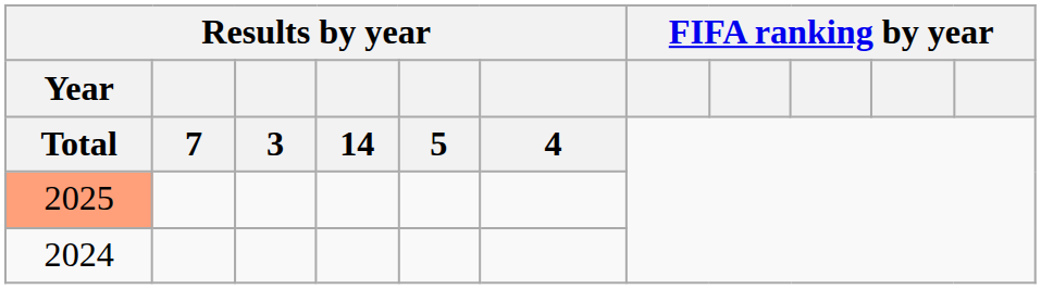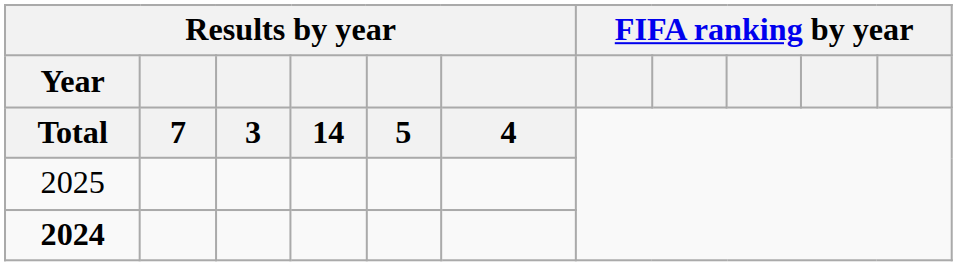2025 | Results by year / Year / Total: lightsalmon background -> no background
2024 | Results by year / Year / Total: normal -> bold
